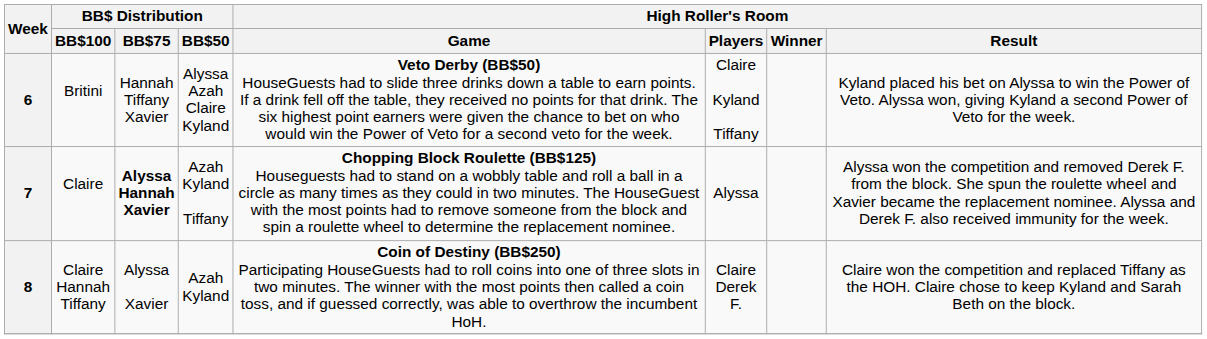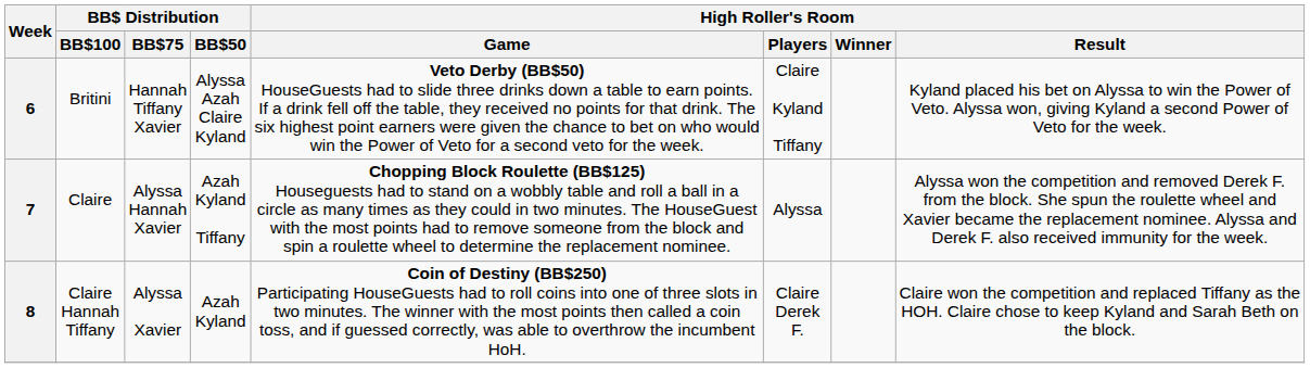7 | BB$ Distribution / BB$75: bold -> normal
